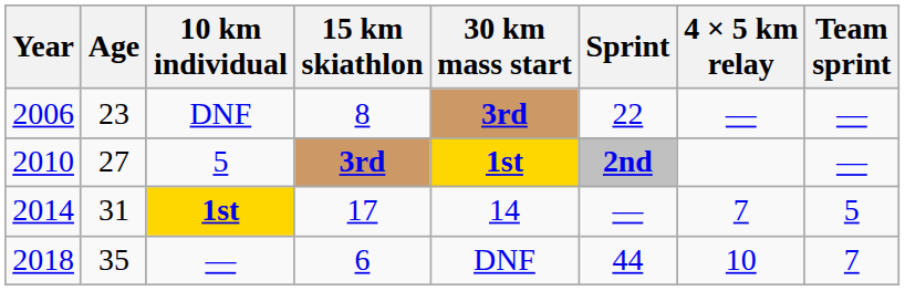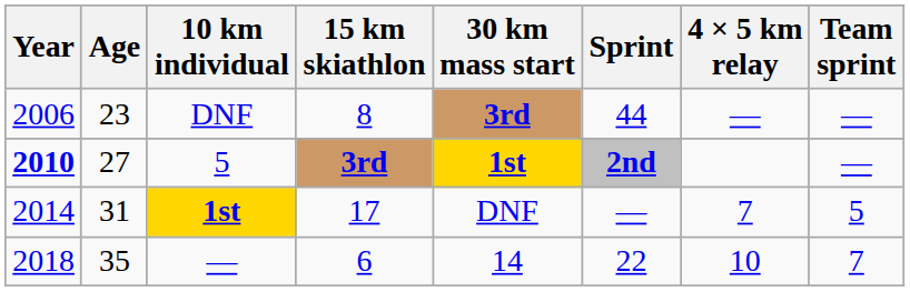row 2 | Sprint: 22 -> 44
row 3 | Year: normal -> bold
row 4 | 30 km mass start: 14 -> DNF
row 5 | 30 km mass start: DNF -> 14
row 5 | Sprint: 44 -> 22
